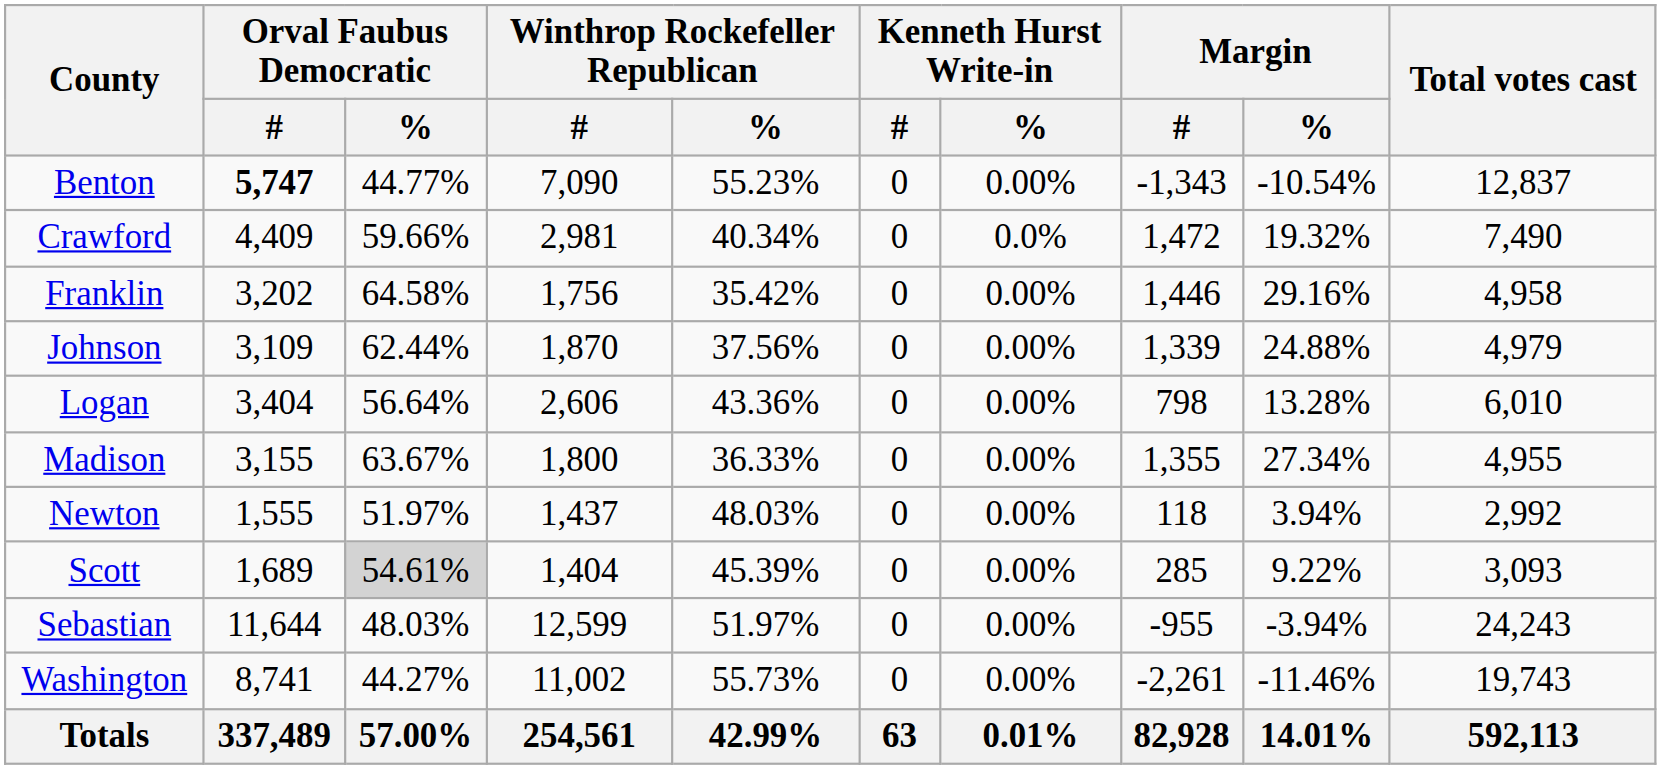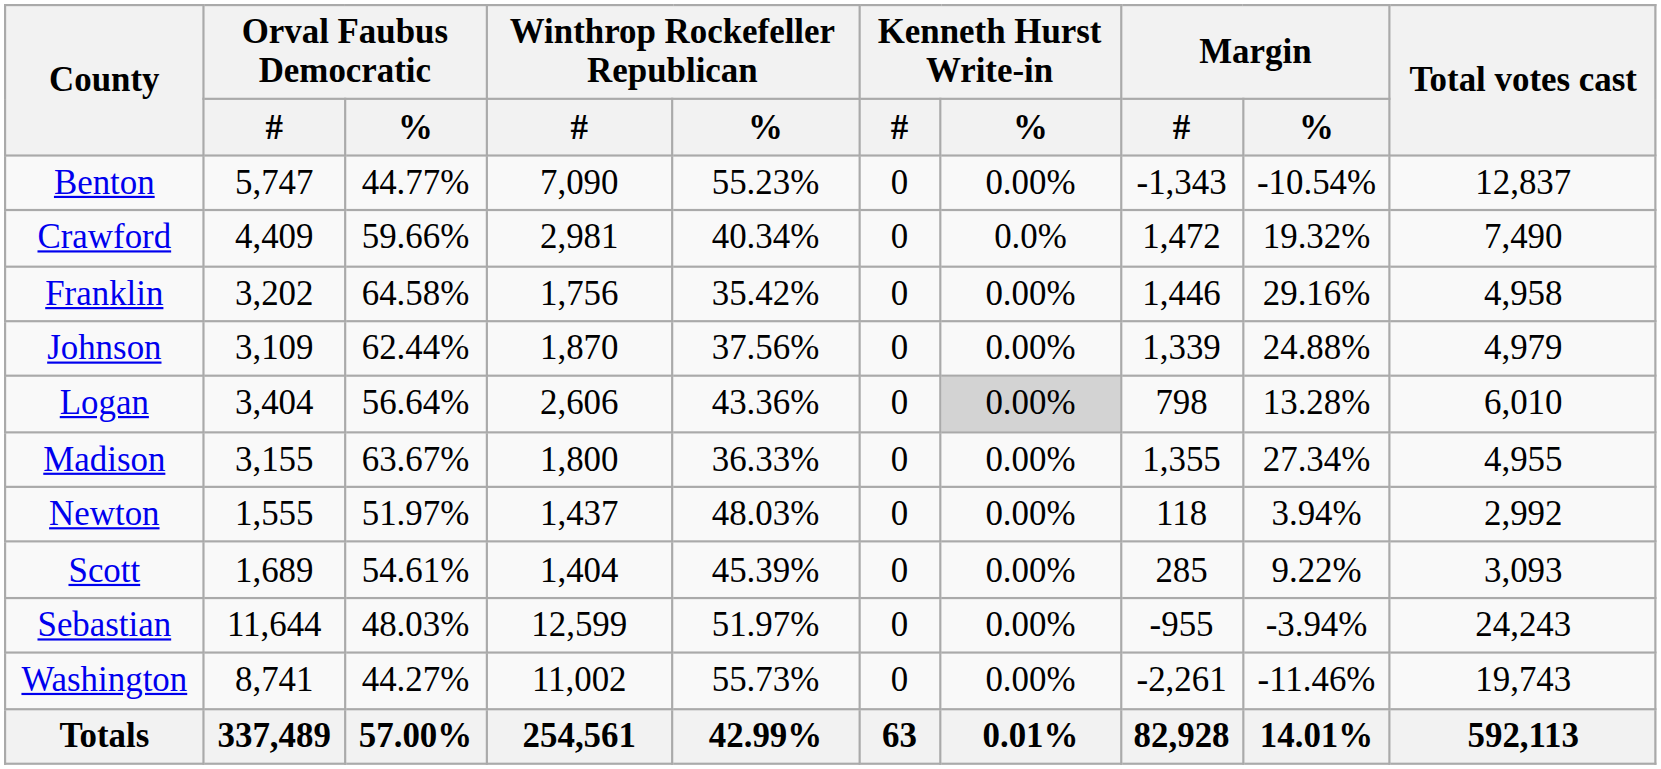Benton | Orval Faubus Democratic / #: bold -> normal
Logan | Kenneth Hurst Write-in / %: no background -> lightgrey background
Scott | Orval Faubus Democratic / %: lightgrey background -> no background
